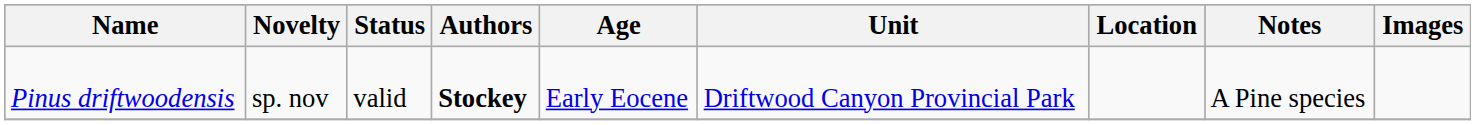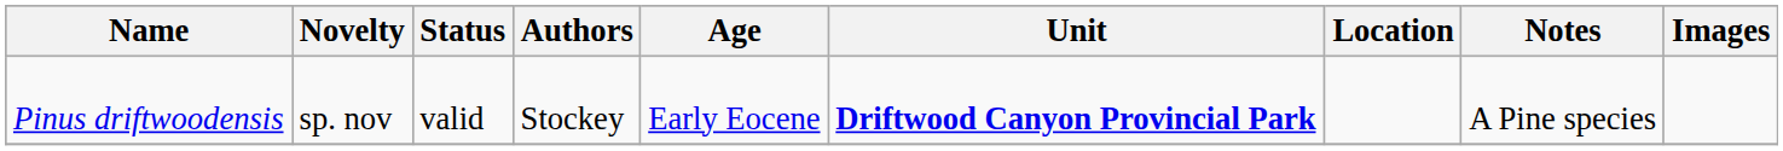Pinus driftwoodensis | Authors: bold -> normal
Pinus driftwoodensis | Unit: normal -> bold
